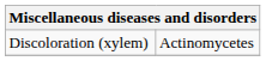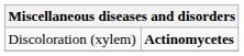Discoloration (xylem) | column 2: normal -> bold
